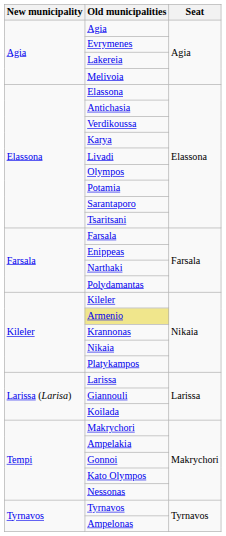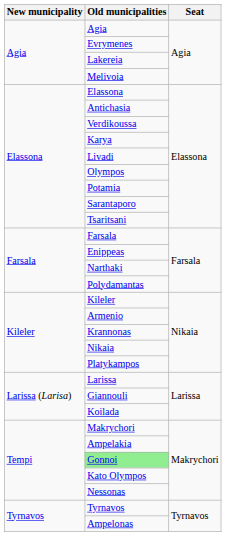Armenio | Old municipalities: khaki background -> no background
Gonnoi | Old municipalities: no background -> lightgreen background
